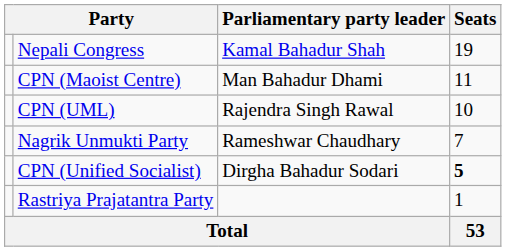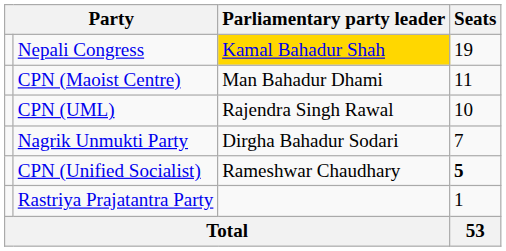Nepali Congress | Parliamentary party leader: no background -> gold background
Nagrik Unmukti Party | Parliamentary party leader: Rameshwar Chaudhary -> Dirgha Bahadur Sodari
CPN (Unified Socialist) | Parliamentary party leader: Dirgha Bahadur Sodari -> Rameshwar Chaudhary
